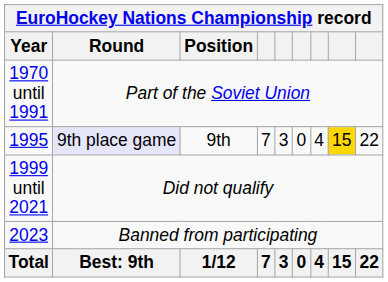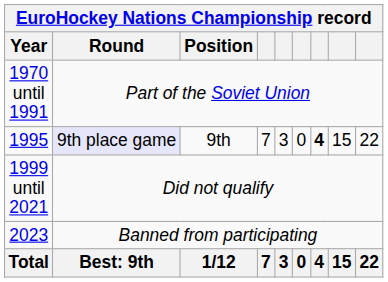1995 | column 7: normal -> bold
1995 | column 8: gold background -> no background
